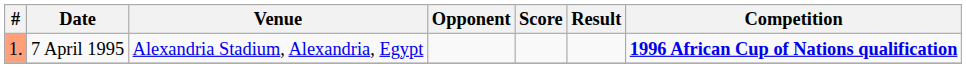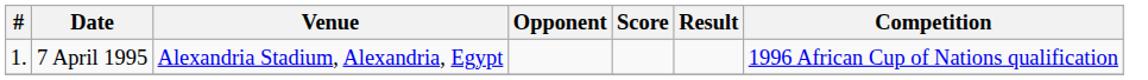7 April 1995 | #: lightsalmon background -> no background
7 April 1995 | Competition: bold -> normal
